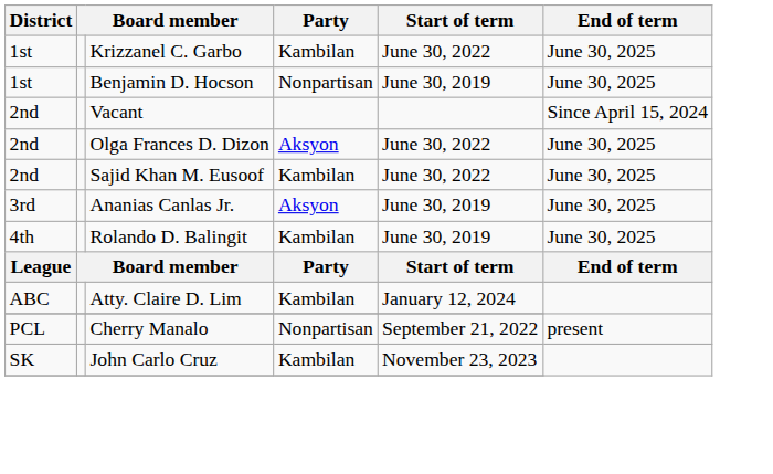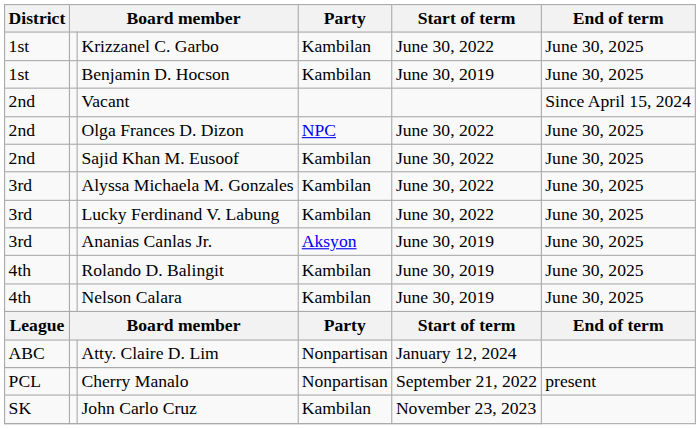Benjamin D. Hocson | Party: Nonpartisan -> Kambilan
Olga Frances D. Dizon | Party: Aksyon -> NPC
+ row: 3rd | Alyssa Michaela M. Gonzales | Kambilan | June 30, 2022 | June 30, 2025
+ row: 3rd | Lucky Ferdinand V. Labung | Kambilan | June 30, 2022 | June 30, 2025
+ row: 4th | Nelson Calara | Kambilan | June 30, 2019 | June 30, 2025
Atty. Claire D. Lim | Party: Kambilan -> Nonpartisan
